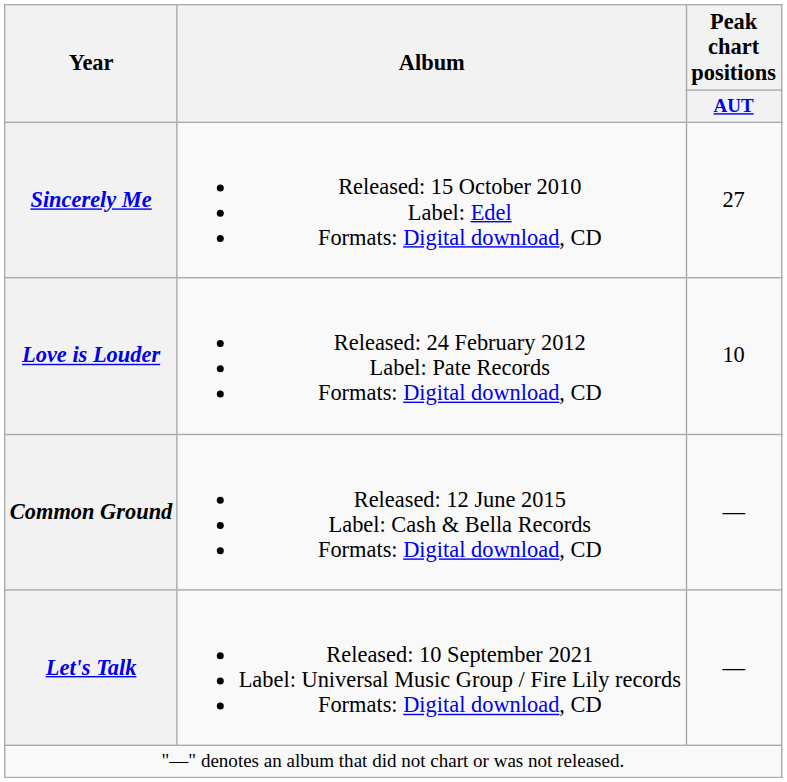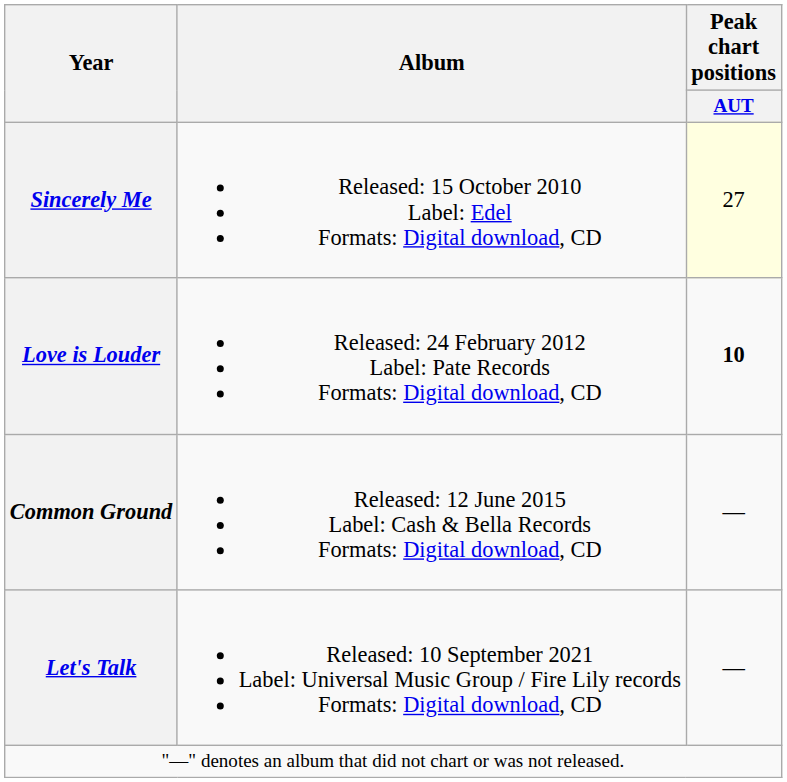Sincerely Me | Peak chart positions / AUT: no background -> lightyellow background
Love is Louder | Peak chart positions / AUT: normal -> bold
